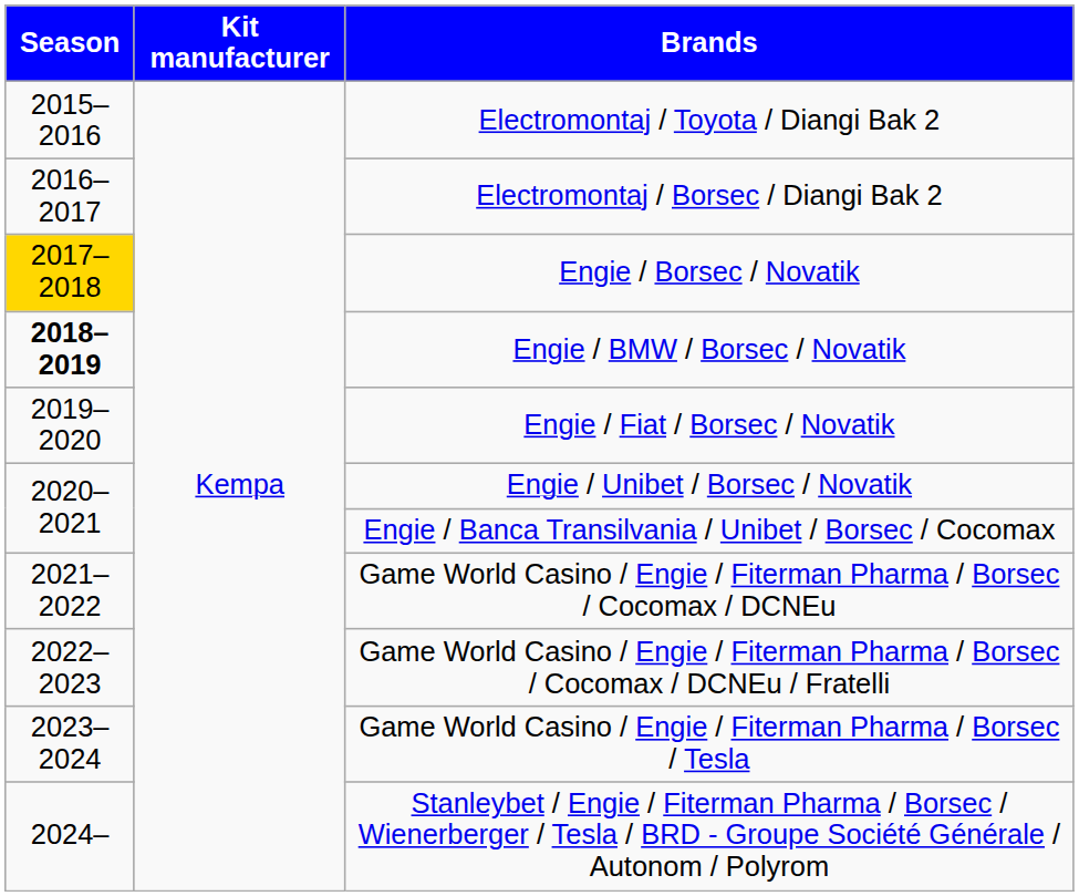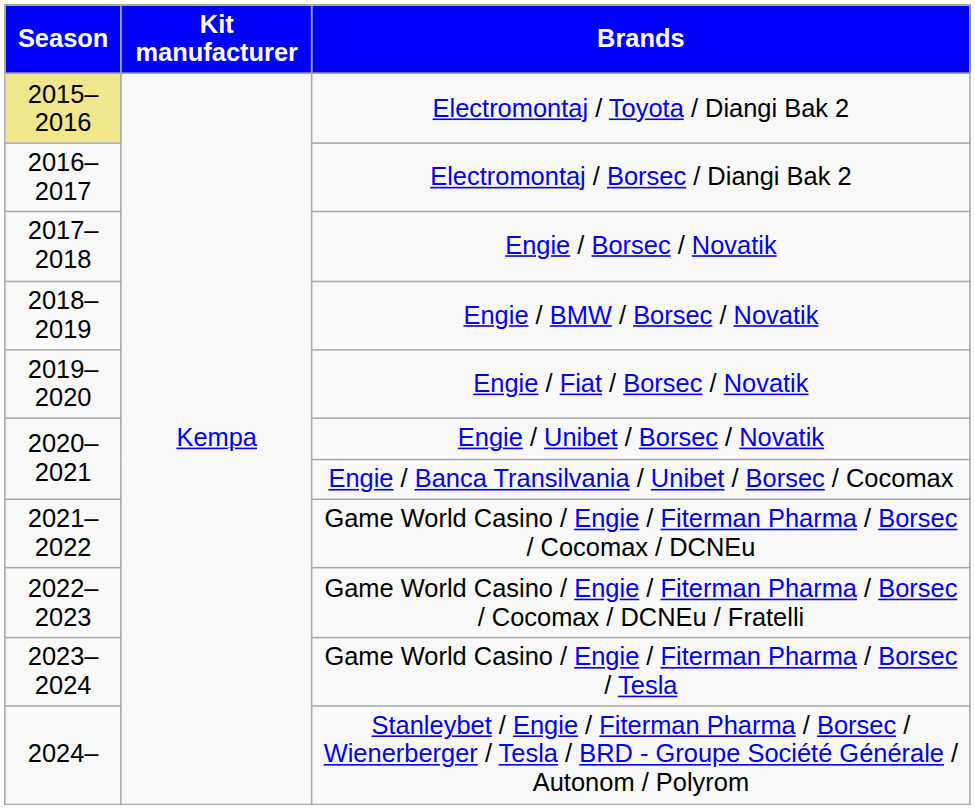Electromontaj / Toyota / Diangi Bak 2 | Season: no background -> khaki background
Engie / Borsec / Novatik | Season: gold background -> no background
Engie / BMW / Borsec / Novatik | Season: bold -> normal
